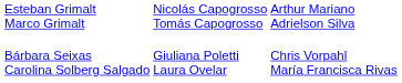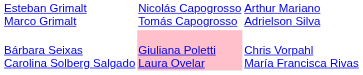Bárbara Seixas Carolina Solberg Salgado | column 2: no background -> pink background
